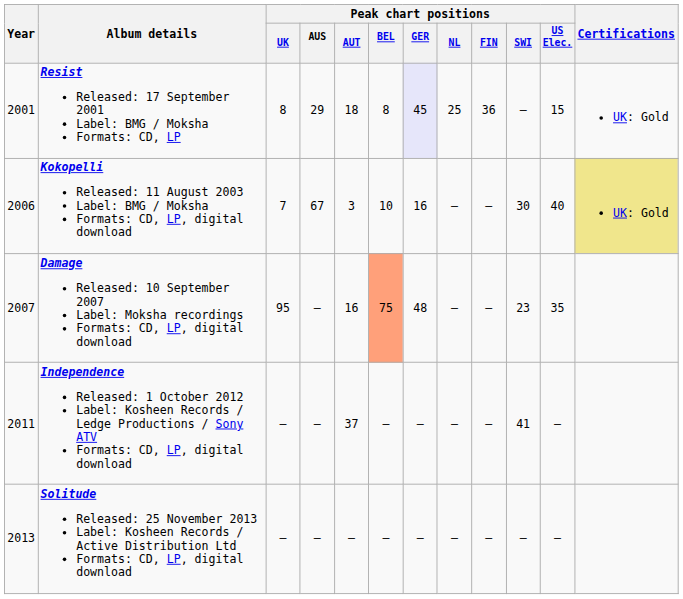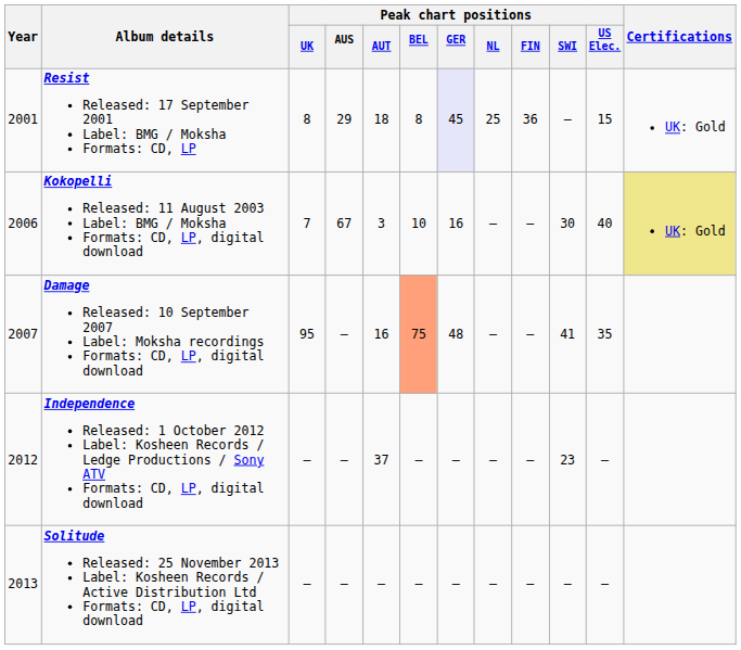row 5 | Peak chart positions / SWI: 23 -> 41
row 6 | Year: 2011 -> 2012
row 6 | Peak chart positions / SWI: 41 -> 23
